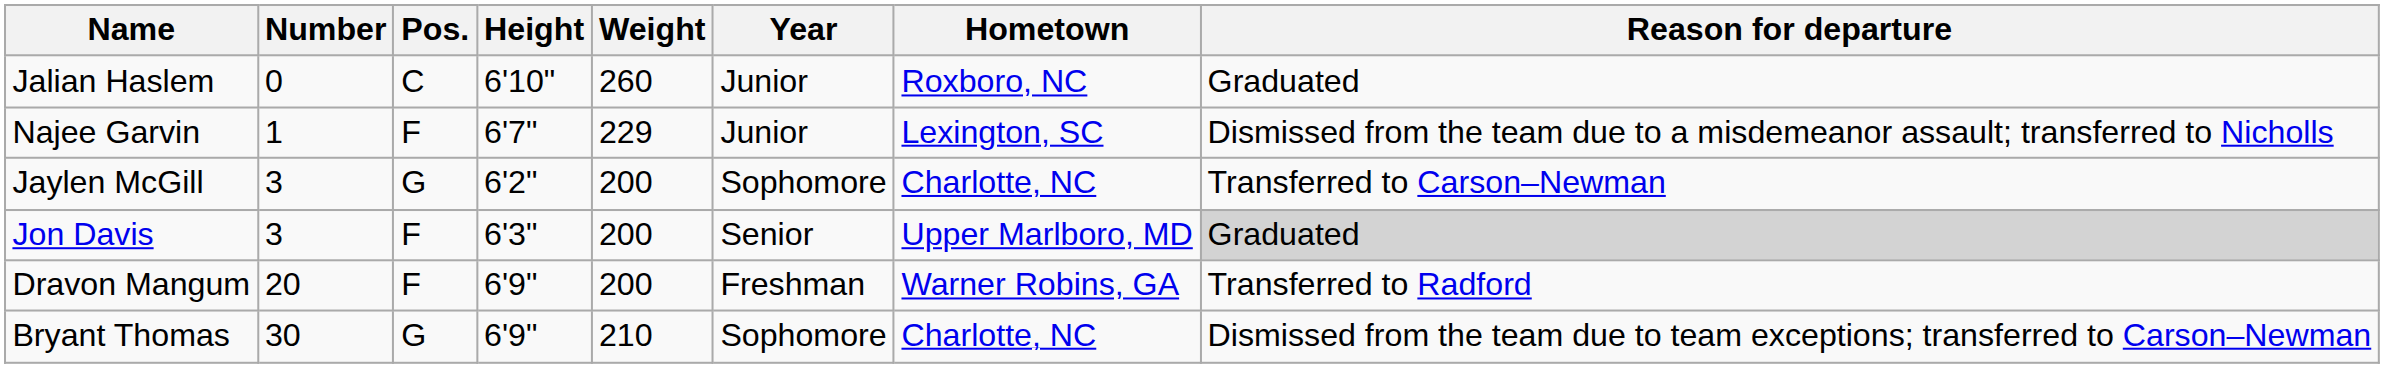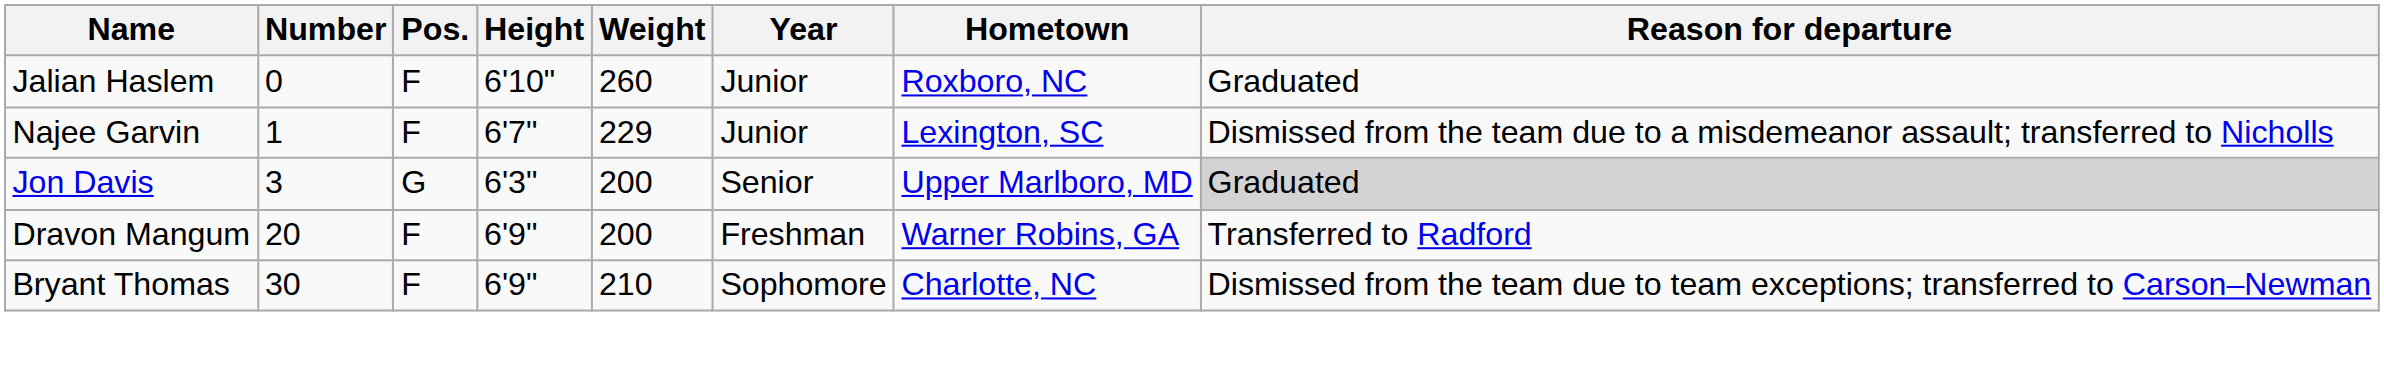Jalian Haslem | Pos.: C -> F
- row: Jaylen McGill | 3 | G | 6'2" | 200 | Sophomore | Charlotte, NC | Transferred to Carson–Newman
Jon Davis | Pos.: F -> G
Bryant Thomas | Pos.: G -> F
